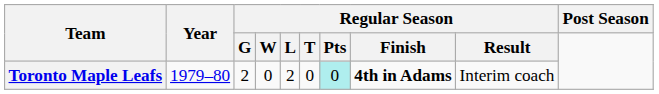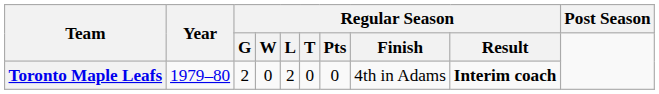Toronto Maple Leafs | Regular Season / Pts: paleturquoise background -> no background
Toronto Maple Leafs | Regular Season / Finish: bold -> normal
Toronto Maple Leafs | Regular Season / Result: normal -> bold
